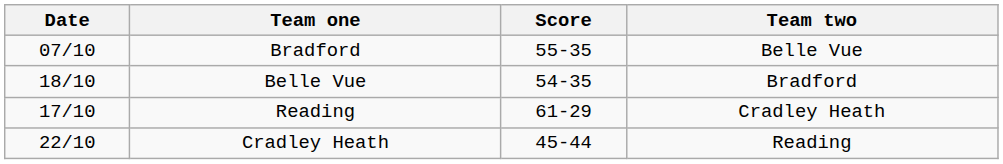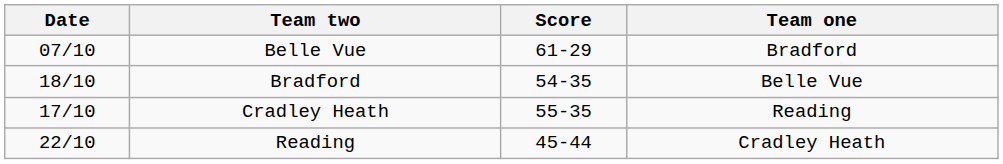columns swapped: Team one <-> Team two
row 2 | Score: 55-35 -> 61-29
row 4 | Score: 61-29 -> 55-35
